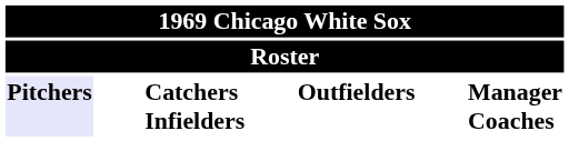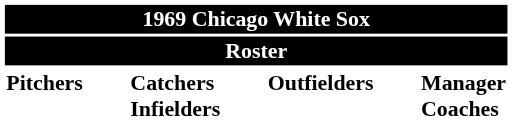Pitchers | column 1: lavender background -> no background
